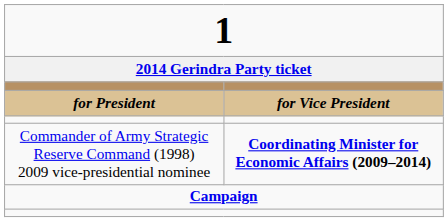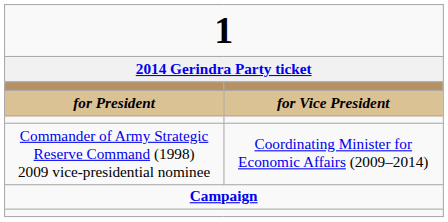row 6 | column 2: bold -> normal
